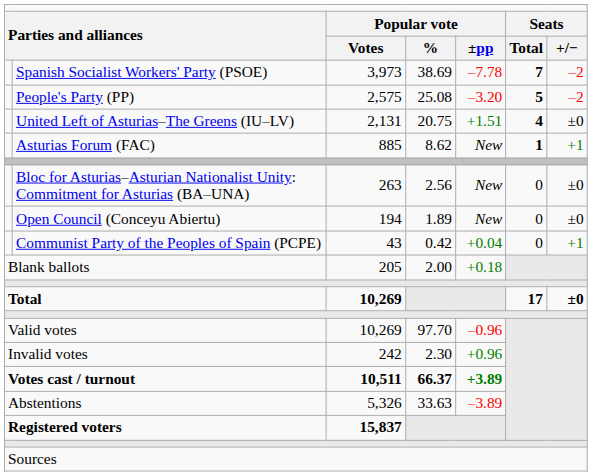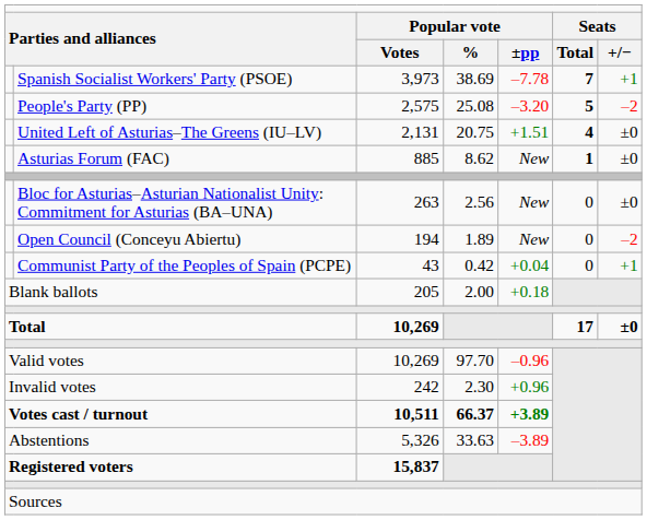Spanish Socialist Workers' Party (PSOE) | column 7: –2 -> +1
Asturias Forum (FAC) | column 7: +1 -> ±0
Open Council (Conceyu Abiertu) | column 7: ±0 -> –2
